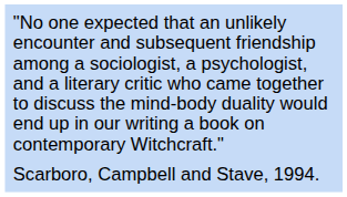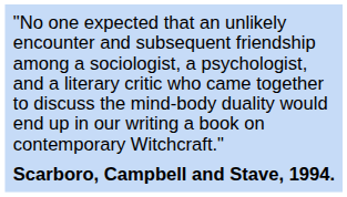row 2 | column 1: normal -> bold
